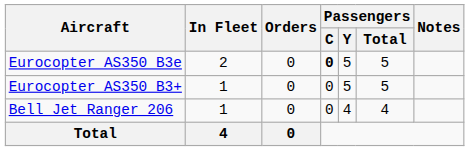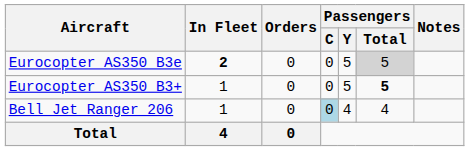Eurocopter AS350 B3e | In Fleet: normal -> bold
Eurocopter AS350 B3e | Passengers / C: bold -> normal
Eurocopter AS350 B3e | Passengers / Total: no background -> lightgrey background
Eurocopter AS350 B3+ | Passengers / Total: normal -> bold
Bell Jet Ranger 206 | Passengers / C: no background -> lightblue background
